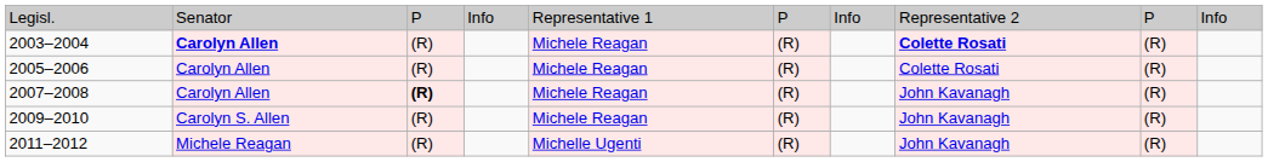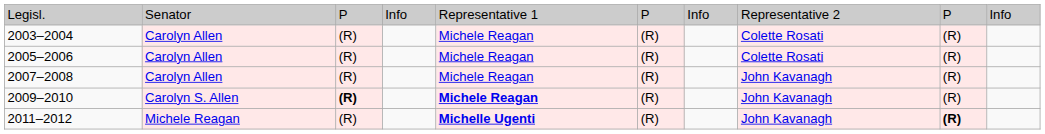2003–2004 | column 2: bold -> normal
2003–2004 | column 8: bold -> normal
2007–2008 | column 3: bold -> normal
2009–2010 | column 3: normal -> bold
2009–2010 | column 5: normal -> bold
2011–2012 | column 5: normal -> bold
2011–2012 | column 9: normal -> bold
